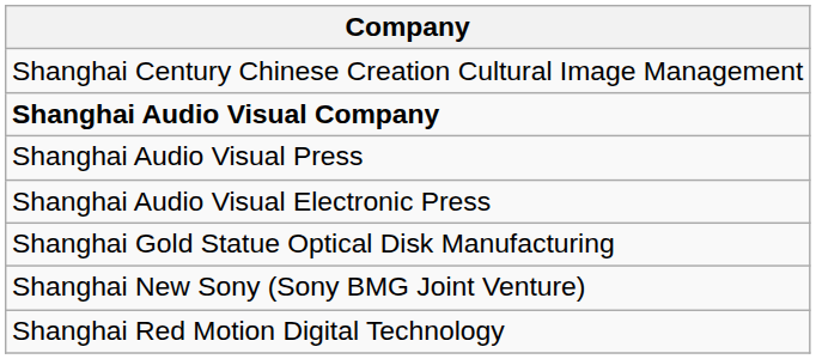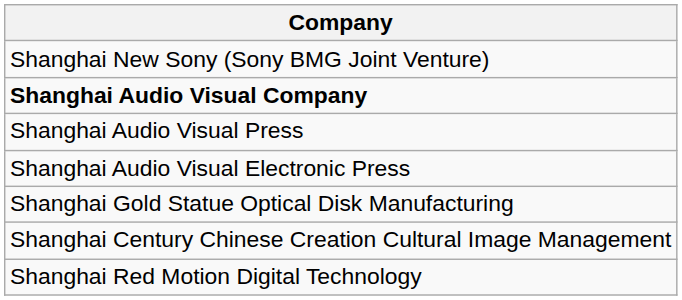row 2 | column 1: Shanghai Century Chinese Creation Cultural Image Management -> Shanghai New Sony (Sony BMG Joint Venture)
row 7 | column 1: Shanghai New Sony (Sony BMG Joint Venture) -> Shanghai Century Chinese Creation Cultural Image Management
